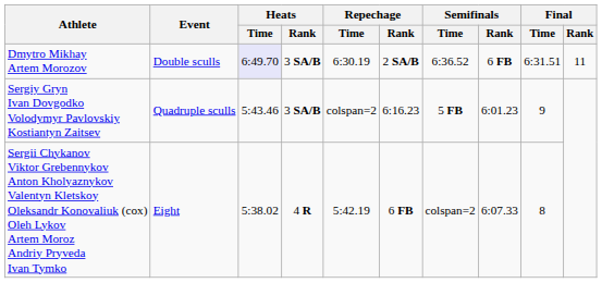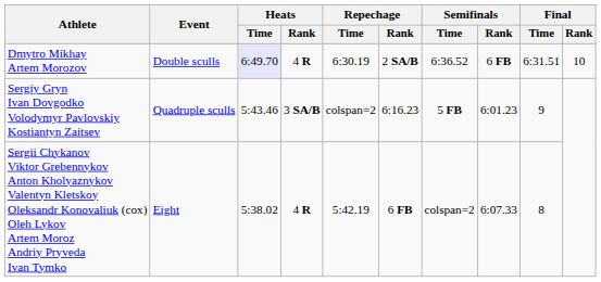Dmytro Mikhay Artem Morozov | Heats / Rank: 3 SA/B -> 4 R
Dmytro Mikhay Artem Morozov | Final / Rank: 11 -> 10
